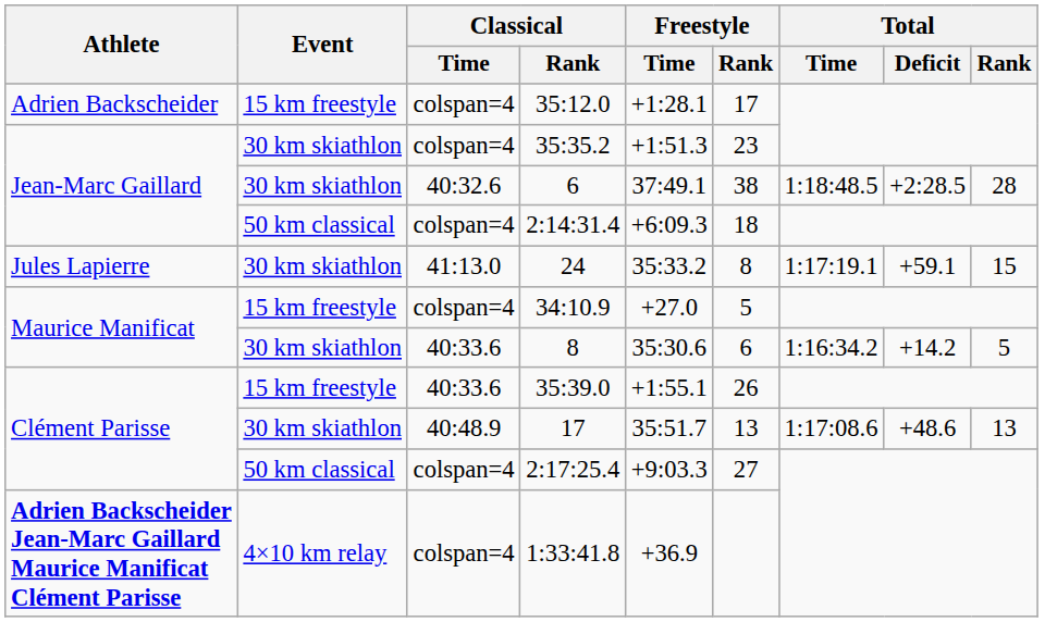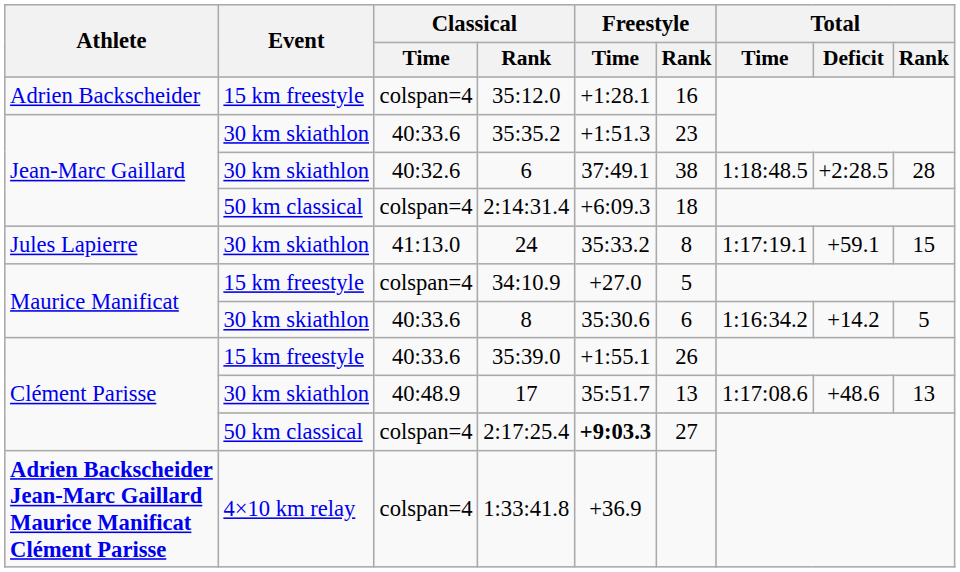35:12.0 | Freestyle / Rank: 17 -> 16
35:35.2 | Classical / Time: colspan=4 -> 40:33.6
2:17:25.4 | Freestyle / Time: normal -> bold
